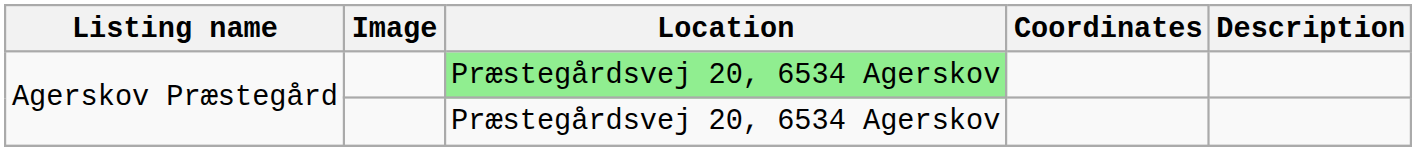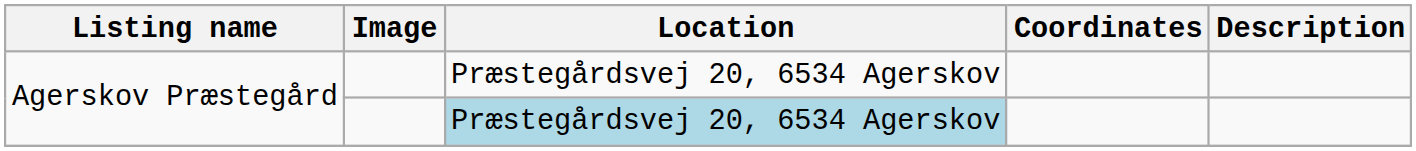row 2 | Location: lightgreen background -> no background
row 3 | Location: no background -> lightblue background
